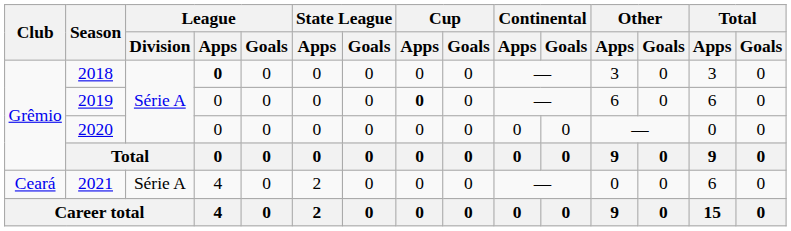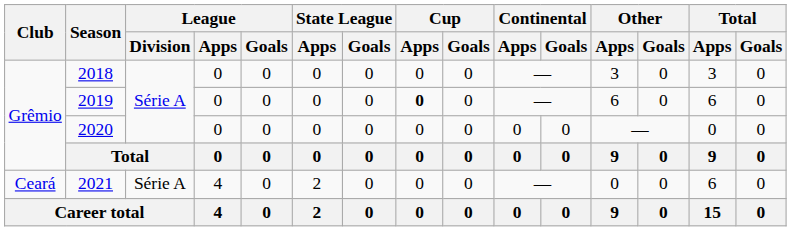2018 | League / Apps: bold -> normal
